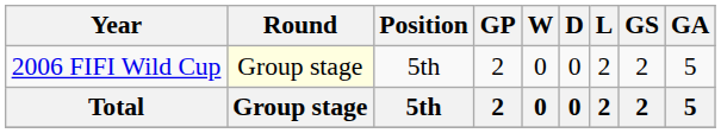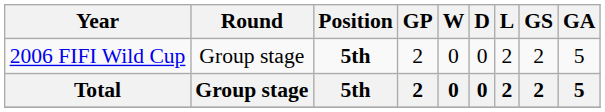2006 FIFI Wild Cup | Round: lightyellow background -> no background
2006 FIFI Wild Cup | Position: normal -> bold
